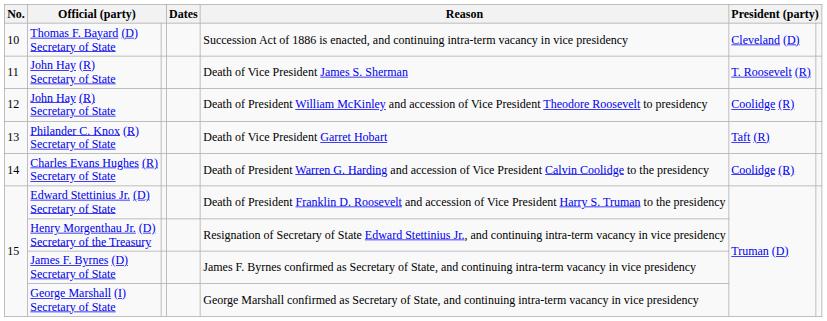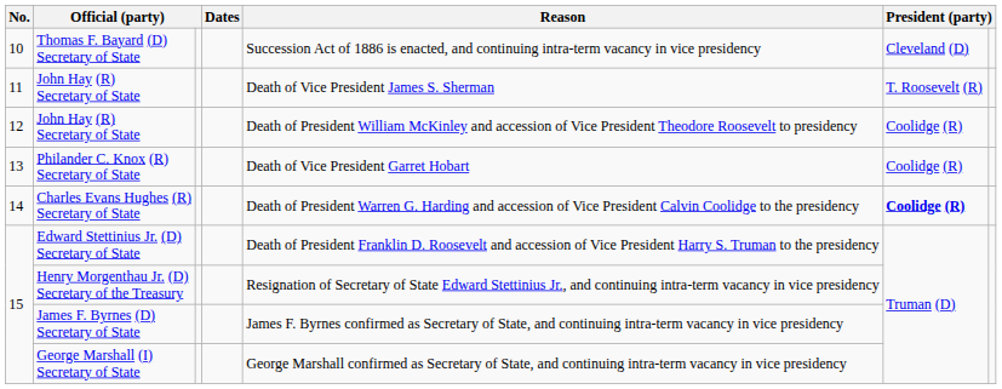Philander C. Knox (R) Secretary of State | column 6: Taft (R) -> Coolidge (R)
Charles Evans Hughes (R) Secretary of State | column 6: normal -> bold
